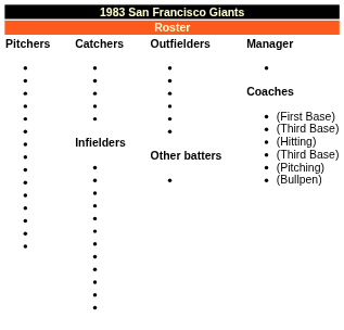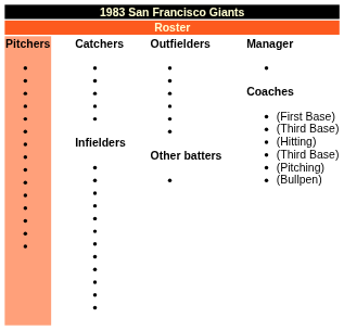Pitchers | column 1: no background -> lightsalmon background
